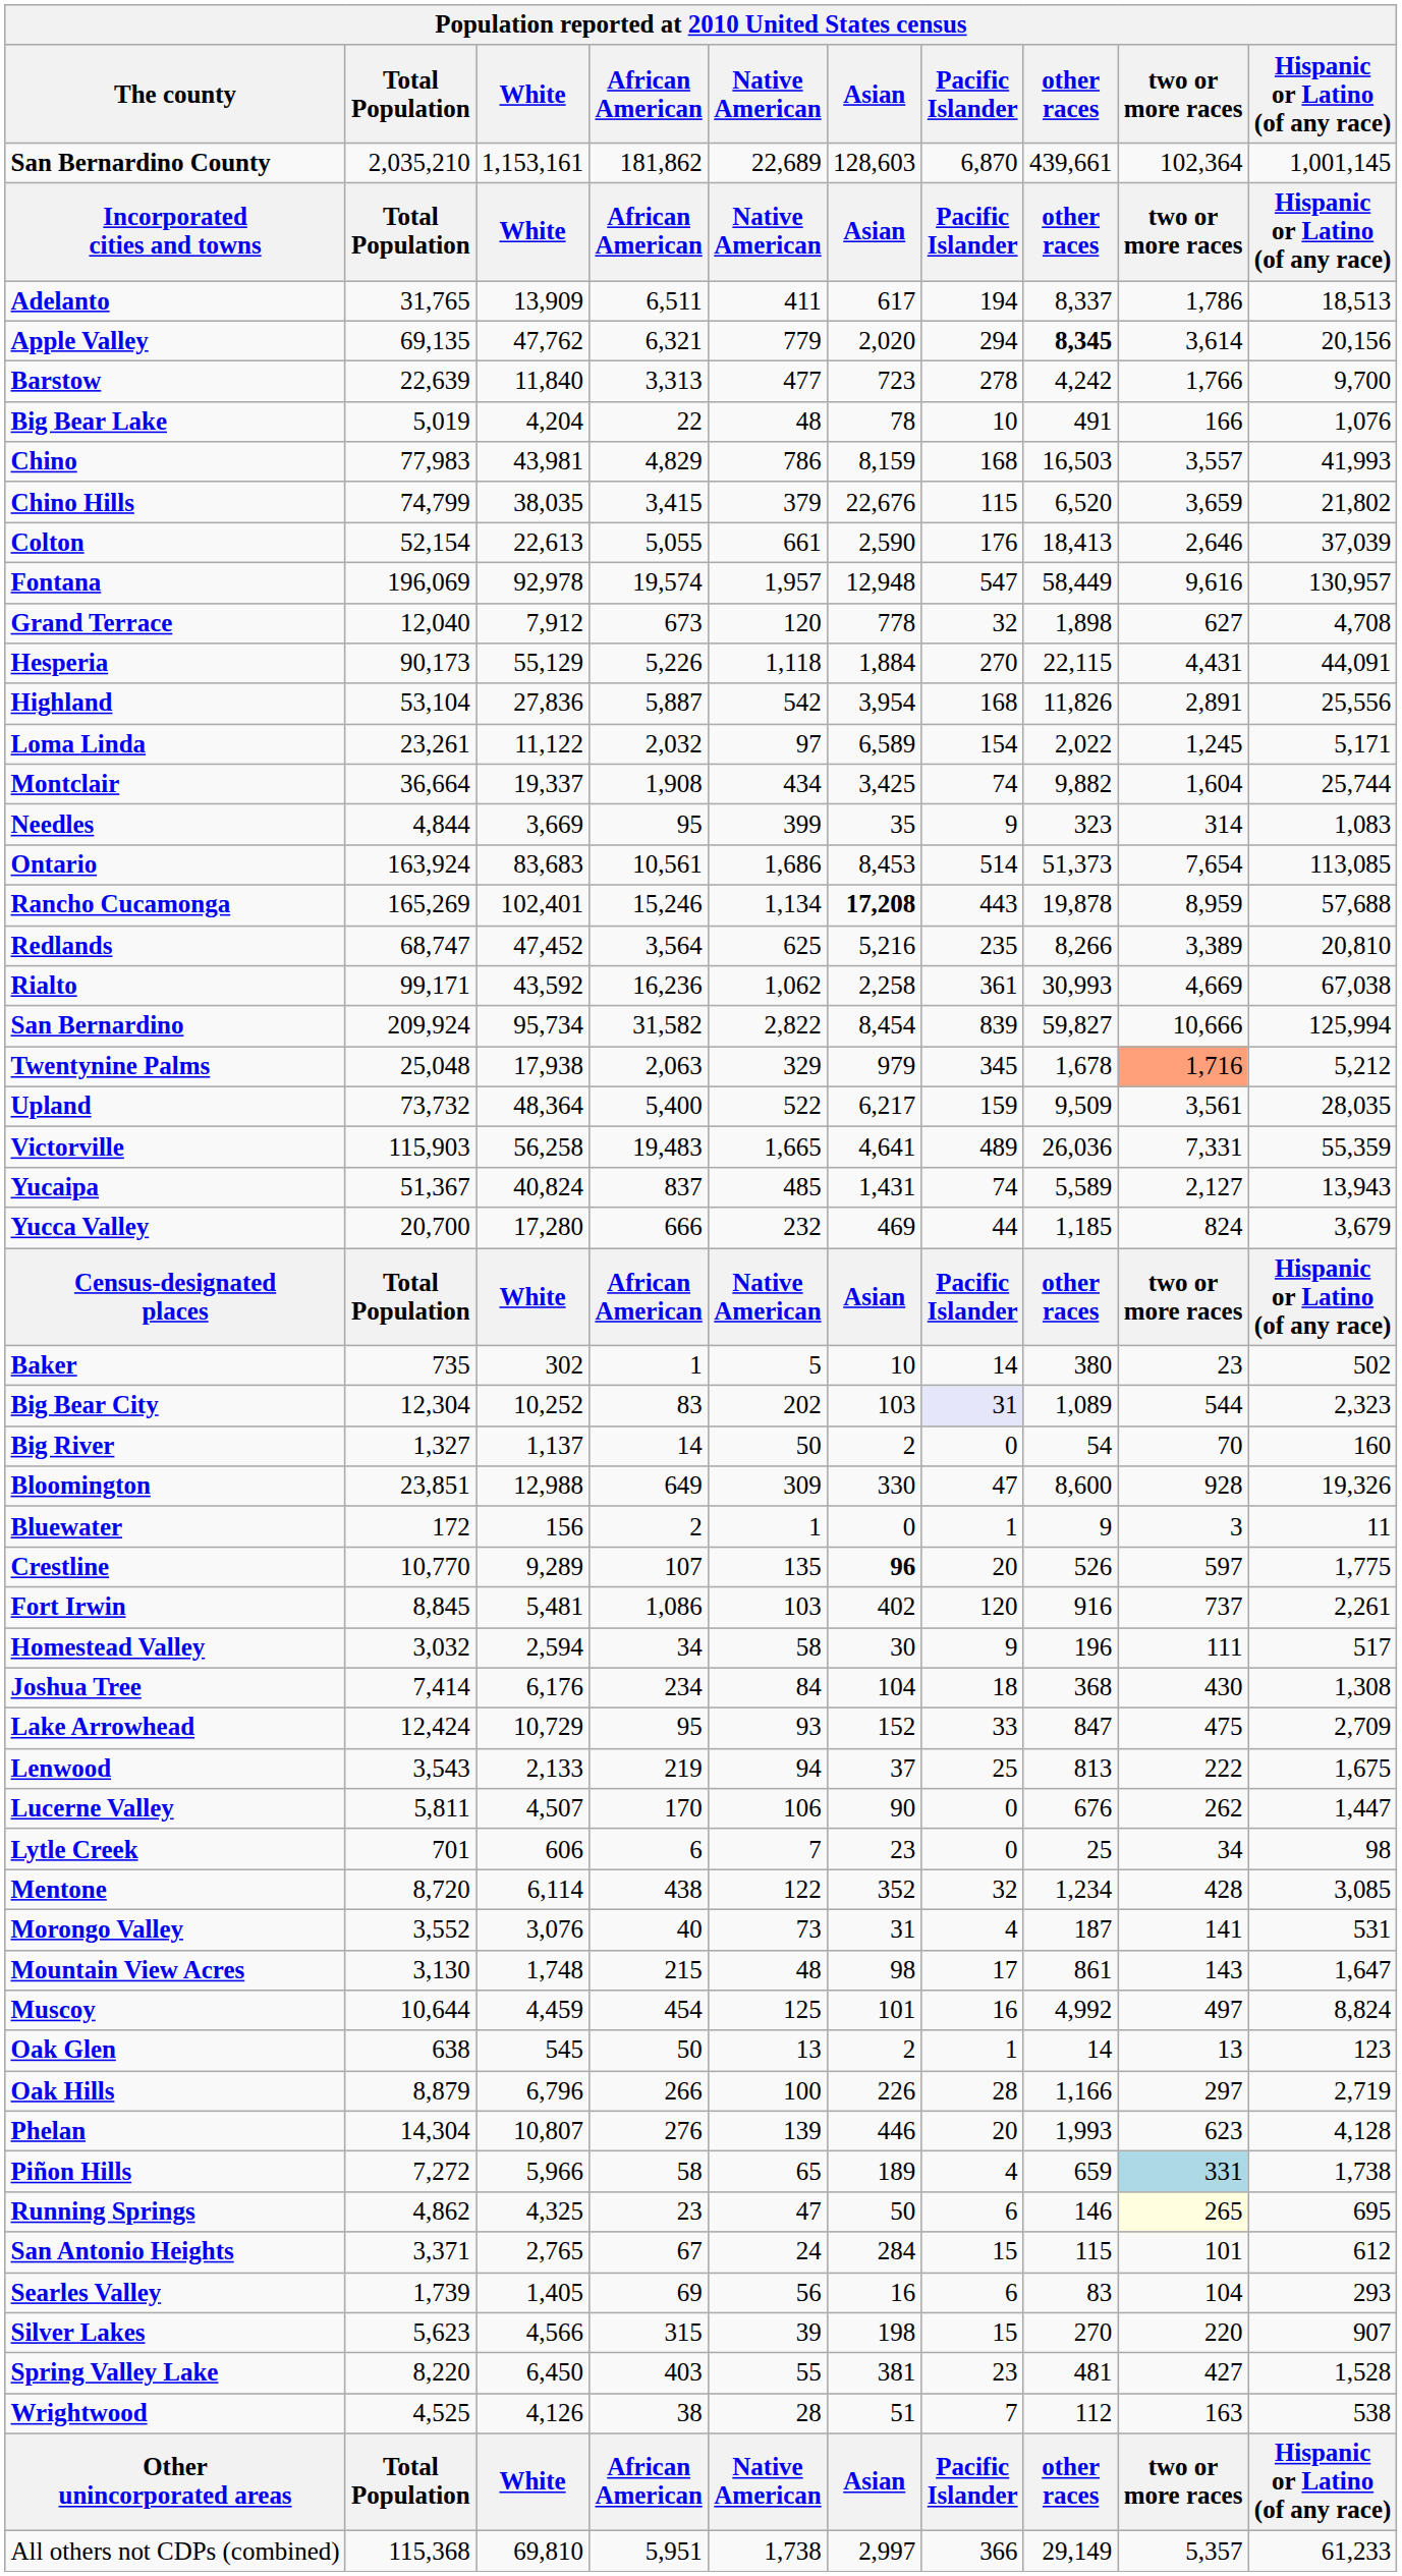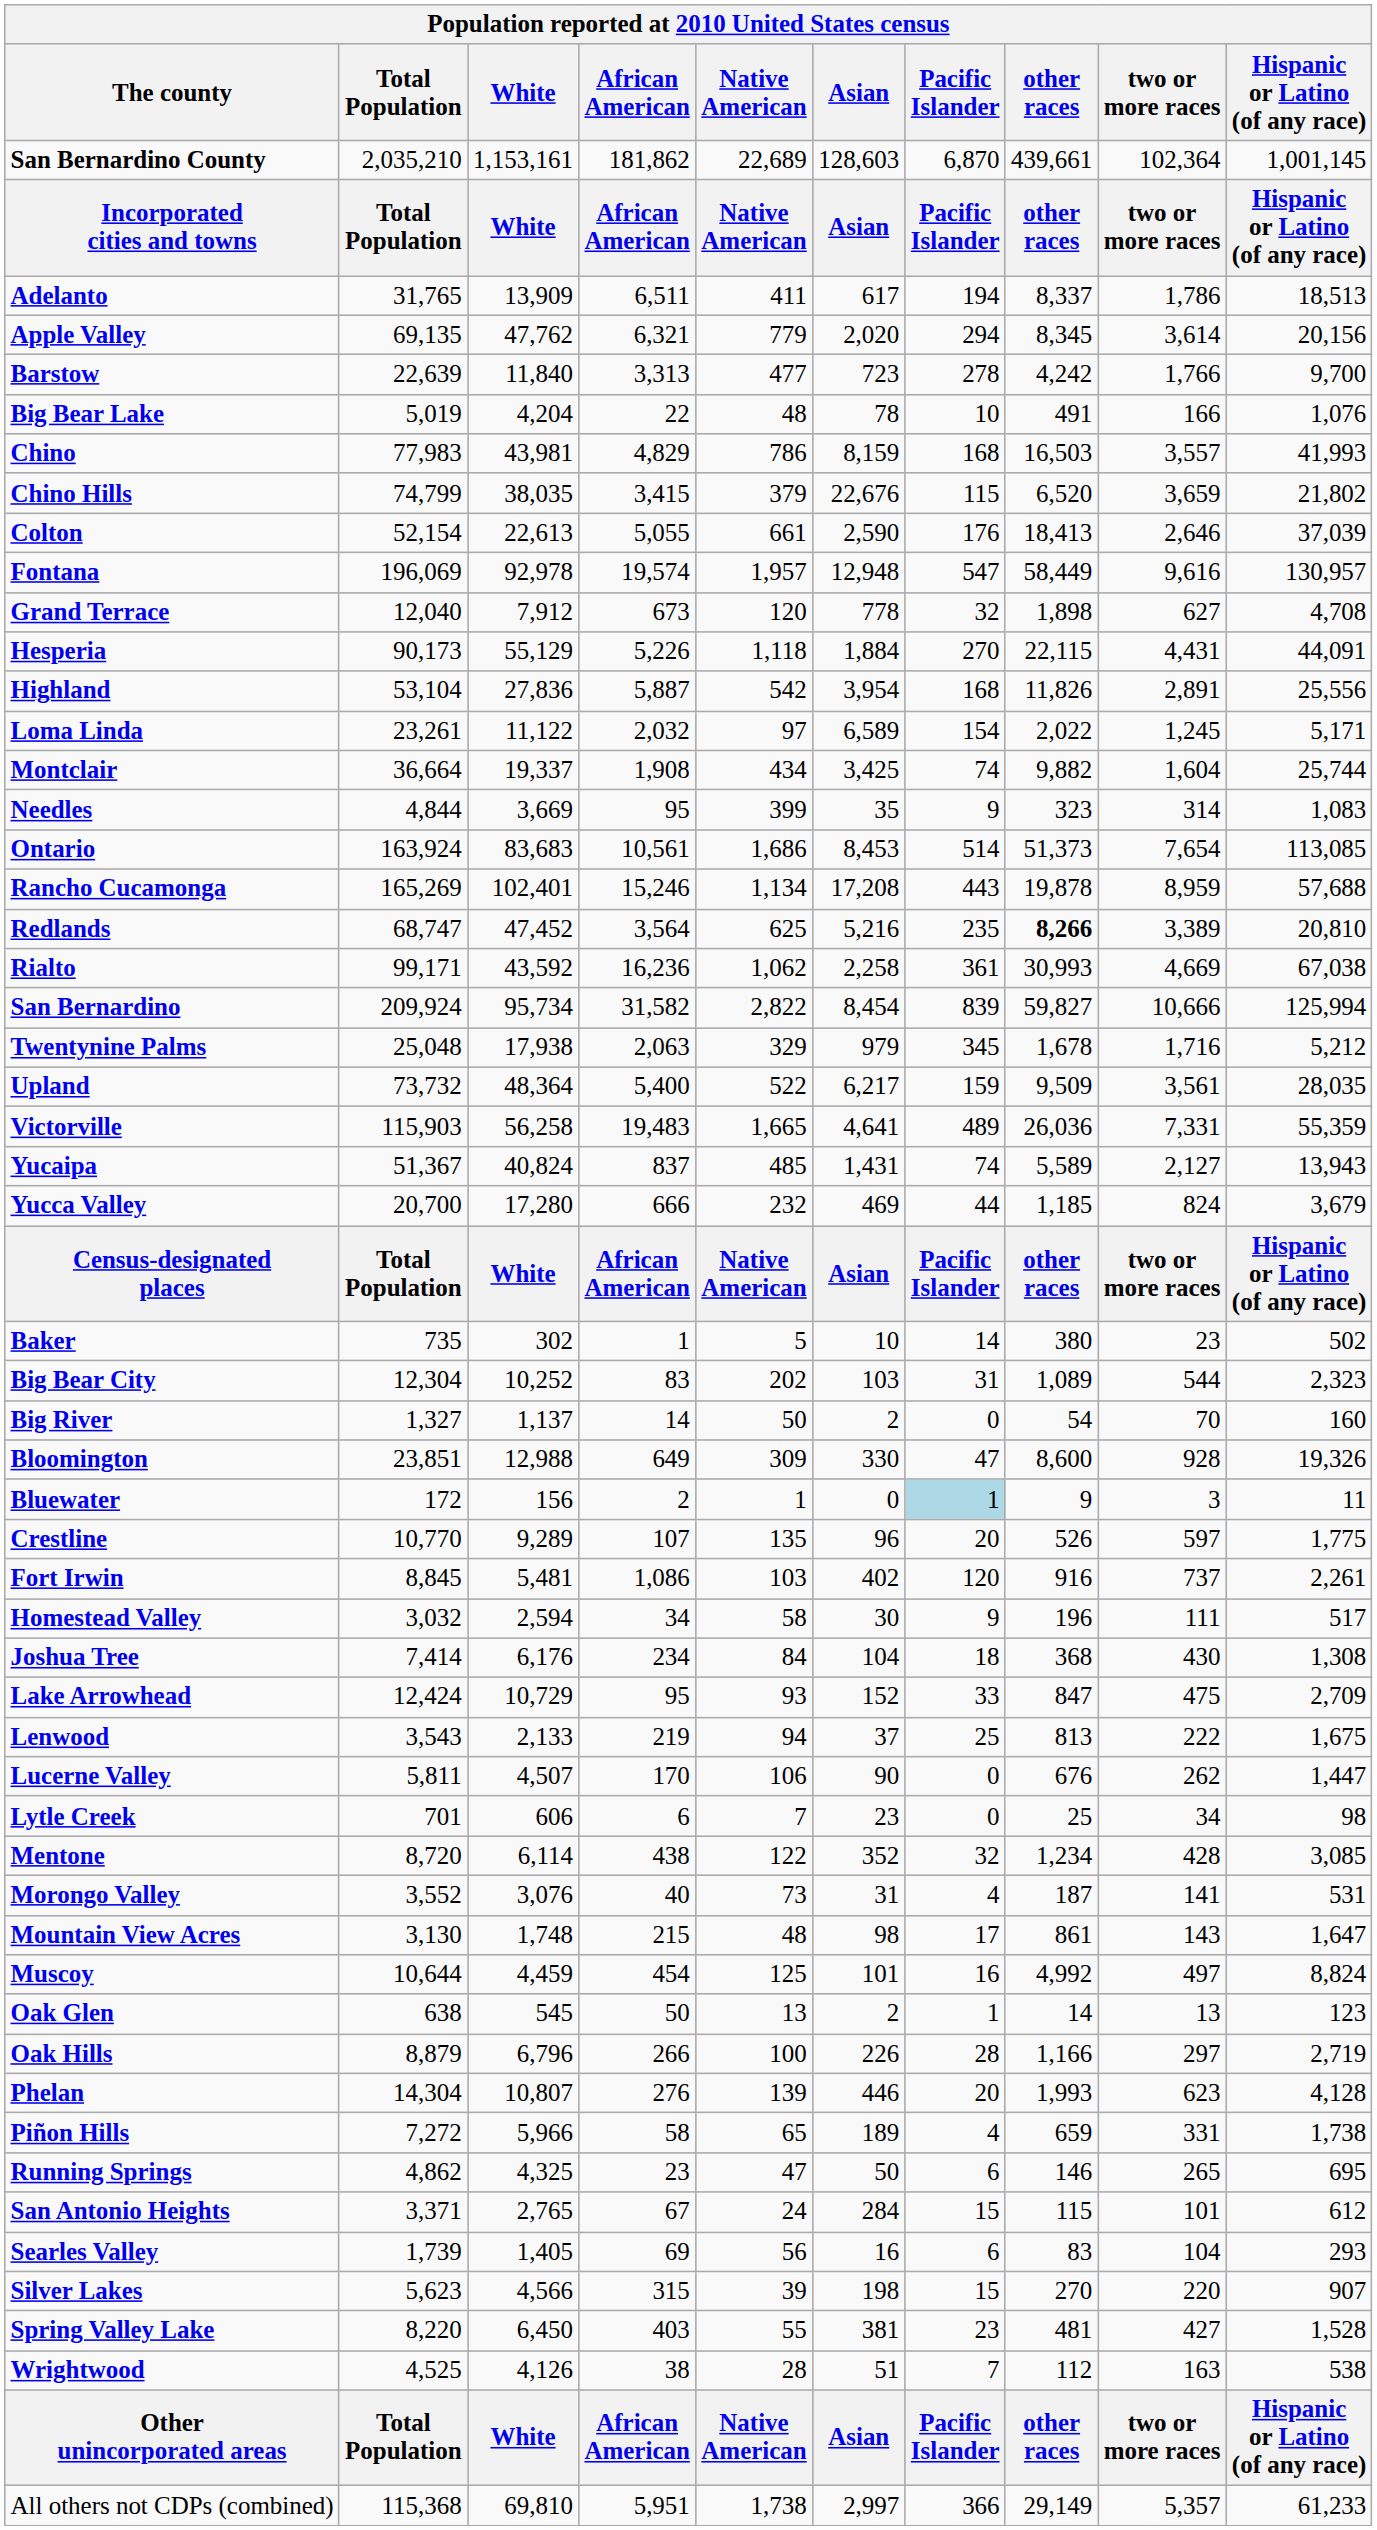Apple Valley | other races: bold -> normal
Rancho Cucamonga | Asian: bold -> normal
Redlands | other races: normal -> bold
Twentynine Palms | two or more races: lightsalmon background -> no background
Big Bear City | Pacific Islander: lavender background -> no background
Bluewater | Pacific Islander: no background -> lightblue background
Crestline | Asian: bold -> normal
Piñon Hills | two or more races: lightblue background -> no background
Running Springs | two or more races: lightyellow background -> no background
